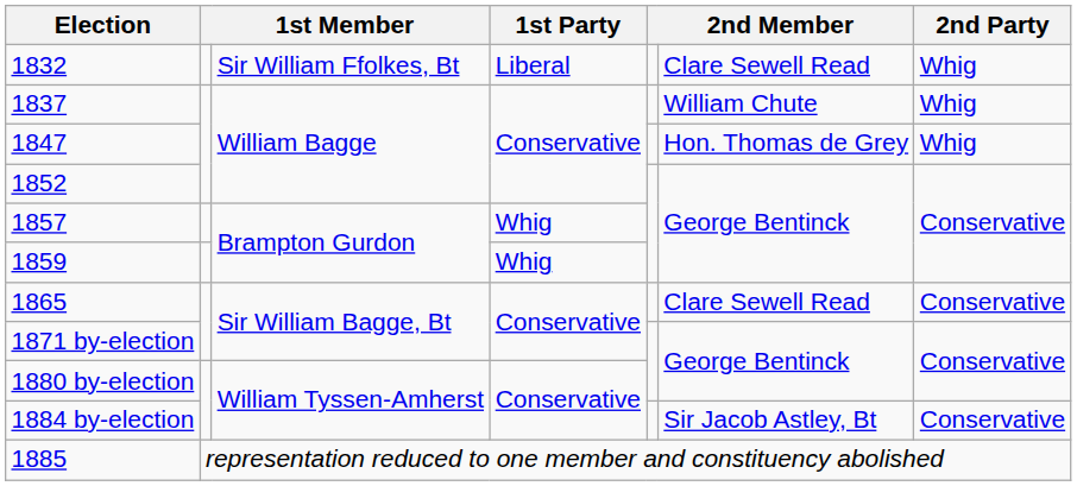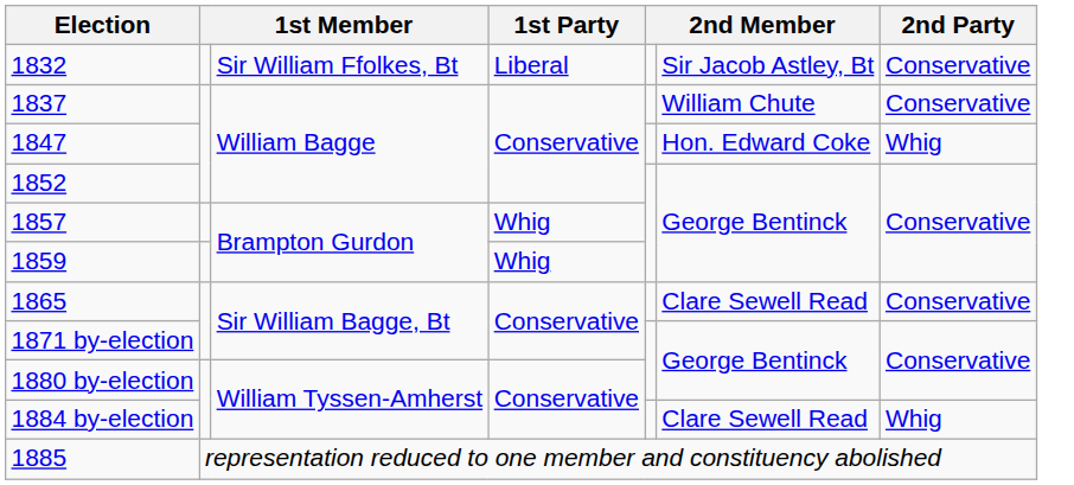1832 | column 6: Clare Sewell Read -> Sir Jacob Astley, Bt
1832 | 2nd Party: Whig -> Conservative
1837 | 2nd Party: Whig -> Conservative
1847 | column 6: Hon. Thomas de Grey -> Hon. Edward Coke
1884 by-election | column 6: Sir Jacob Astley, Bt -> Clare Sewell Read
1884 by-election | 2nd Party: Conservative -> Whig
